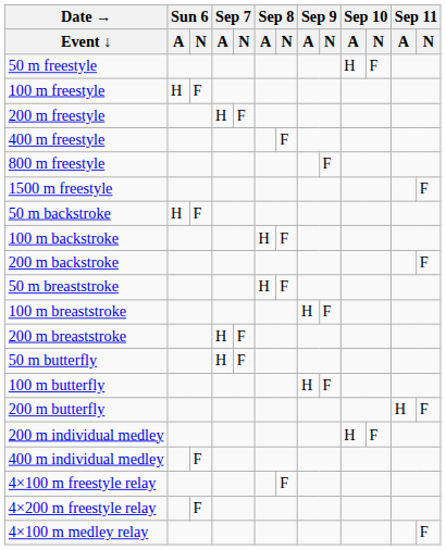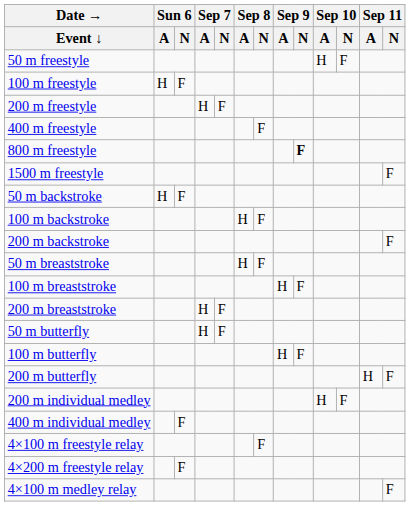800 m freestyle | Sep 9 / N: normal -> bold
